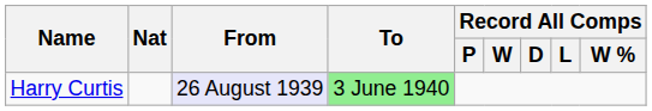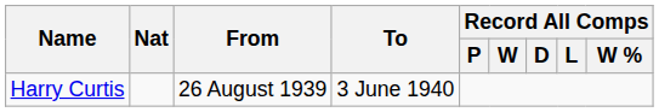Harry Curtis | From: lavender background -> no background
Harry Curtis | To: lightgreen background -> no background
